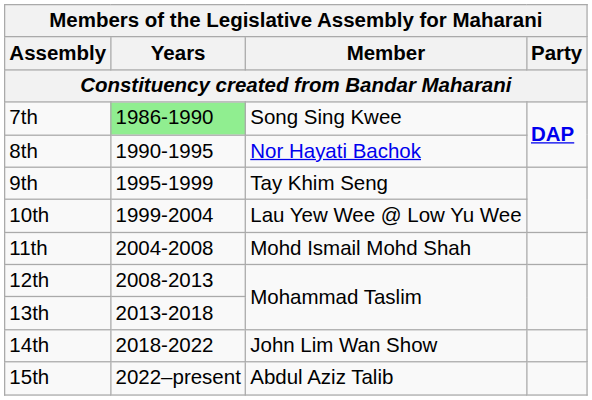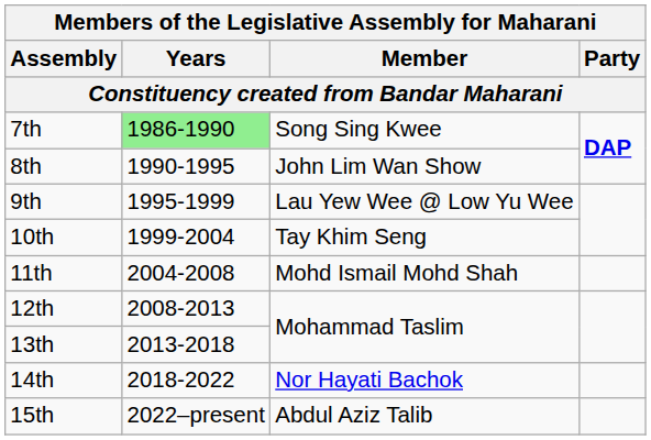8th | Member: Nor Hayati Bachok -> John Lim Wan Show
9th | Member: Tay Khim Seng -> Lau Yew Wee @ Low Yu Wee
10th | Member: Lau Yew Wee @ Low Yu Wee -> Tay Khim Seng
14th | Member: John Lim Wan Show -> Nor Hayati Bachok
